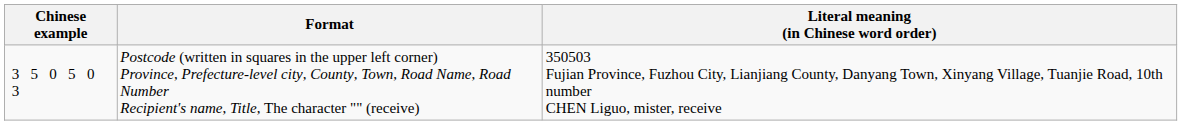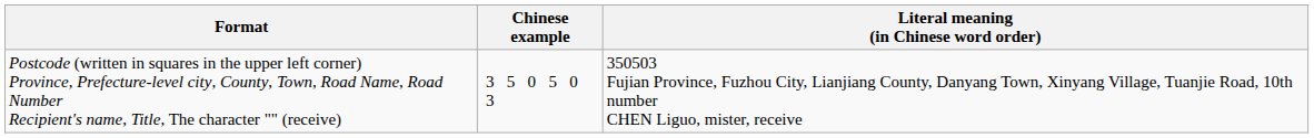columns swapped: Format <-> Chinese example
